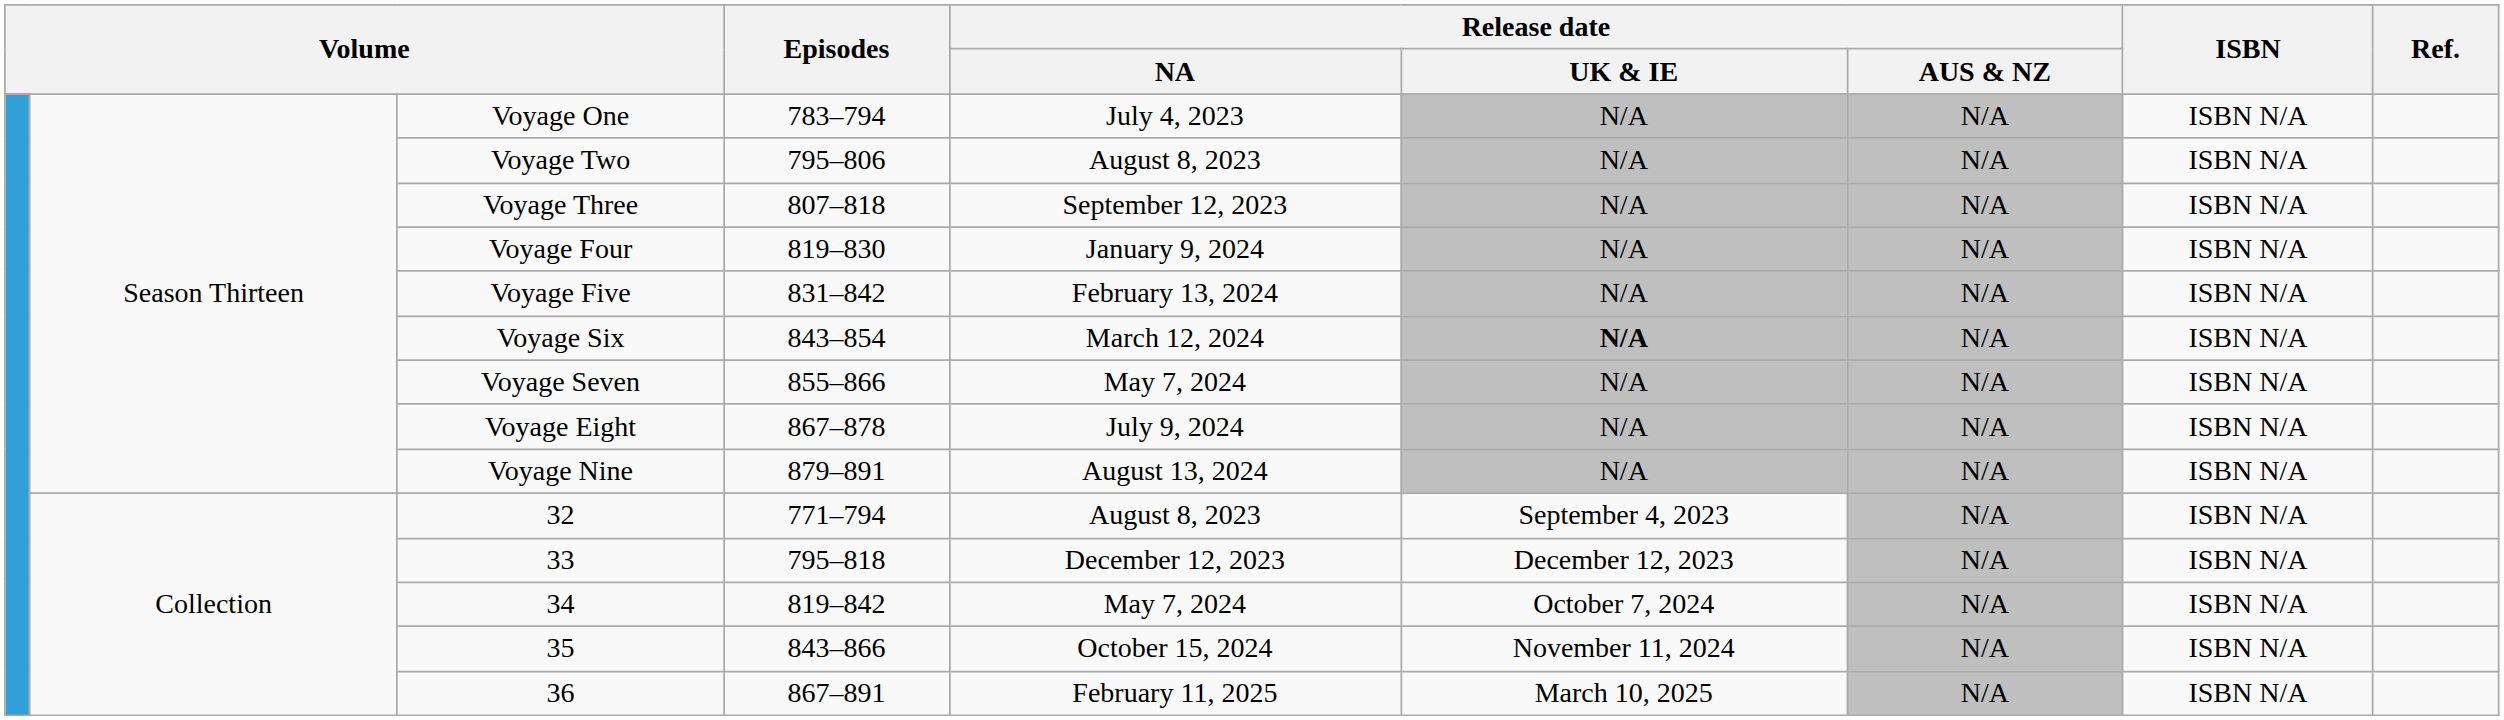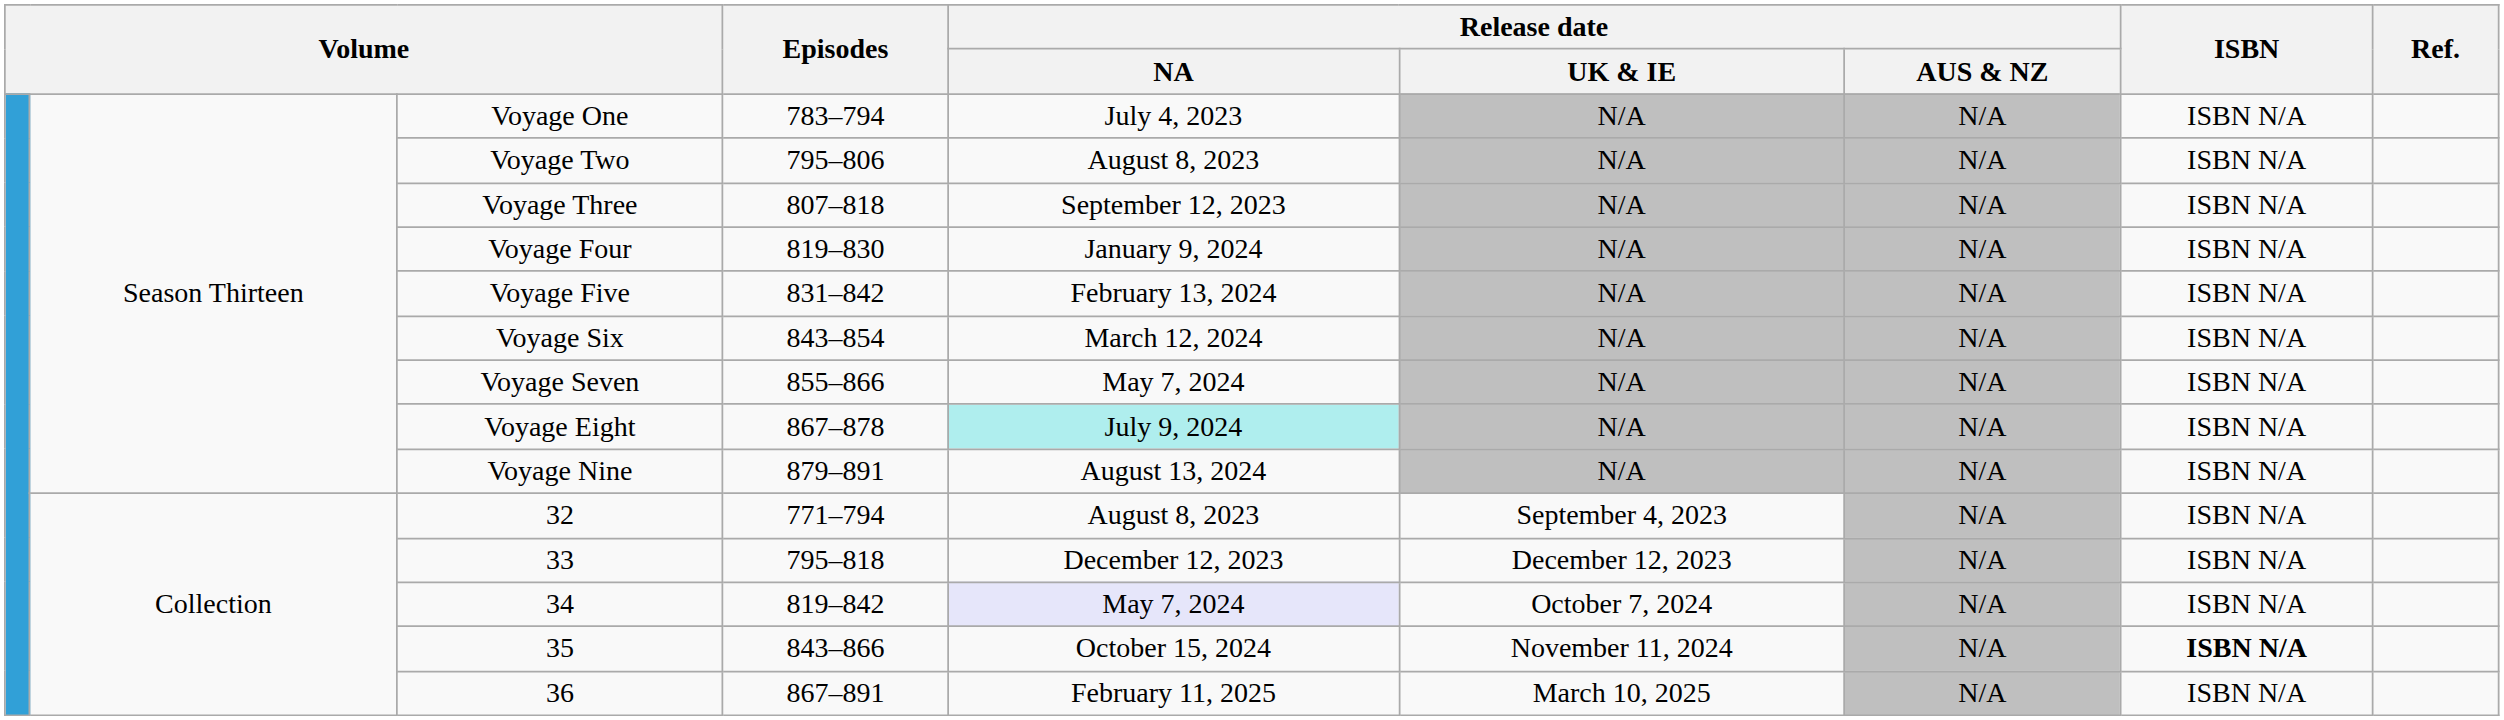Voyage Six | Release date / UK & IE: bold -> normal
Voyage Eight | Release date / NA: no background -> paleturquoise background
34 | Release date / NA: no background -> lavender background
35 | ISBN: normal -> bold
